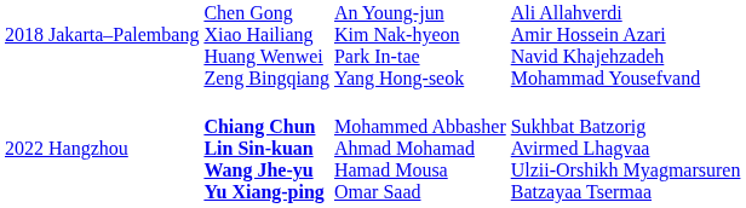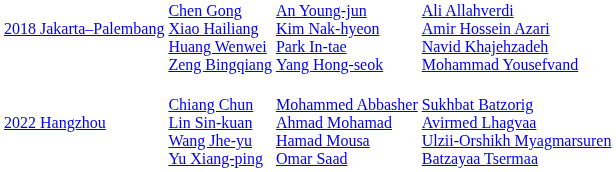2022 Hangzhou | column 2: bold -> normal
